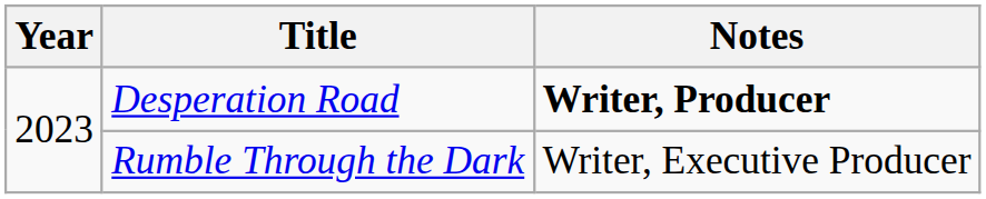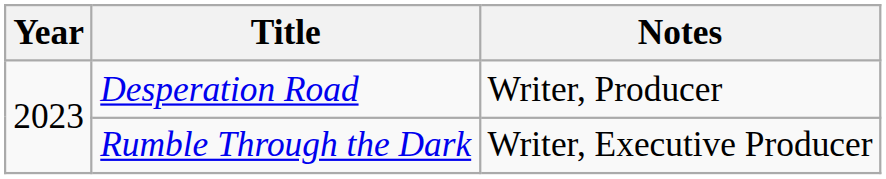Desperation Road | Notes: bold -> normal
